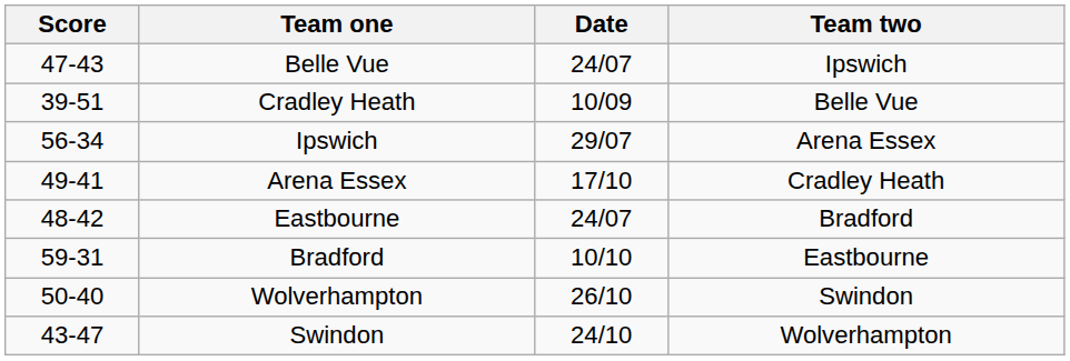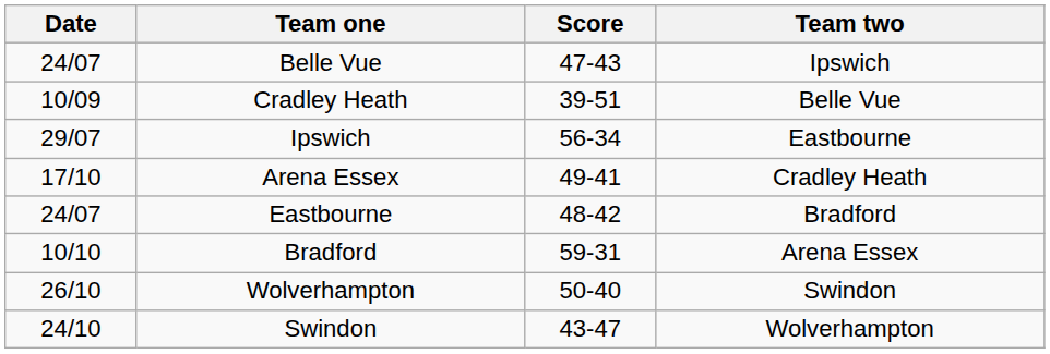columns swapped: Date <-> Score
row 4 | Team two: Arena Essex -> Eastbourne
row 7 | Team two: Eastbourne -> Arena Essex
